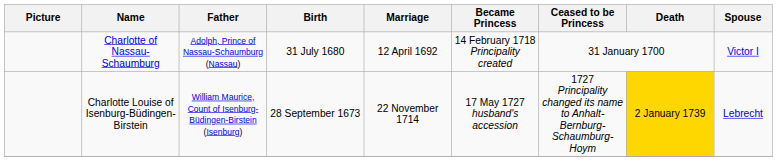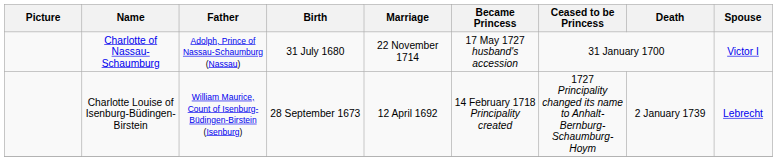Charlotte of Nassau-Schaumburg | Marriage: 12 April 1692 -> 22 November 1714
Charlotte of Nassau-Schaumburg | Became Princess: 14 February 1718 Principality created -> 17 May 1727 husband's accession
Charlotte Louise of Isenburg-Büdingen-Birstein | Marriage: 22 November 1714 -> 12 April 1692
Charlotte Louise of Isenburg-Büdingen-Birstein | Became Princess: 17 May 1727 husband's accession -> 14 February 1718 Principality created
Charlotte Louise of Isenburg-Büdingen-Birstein | Death: gold background -> no background
